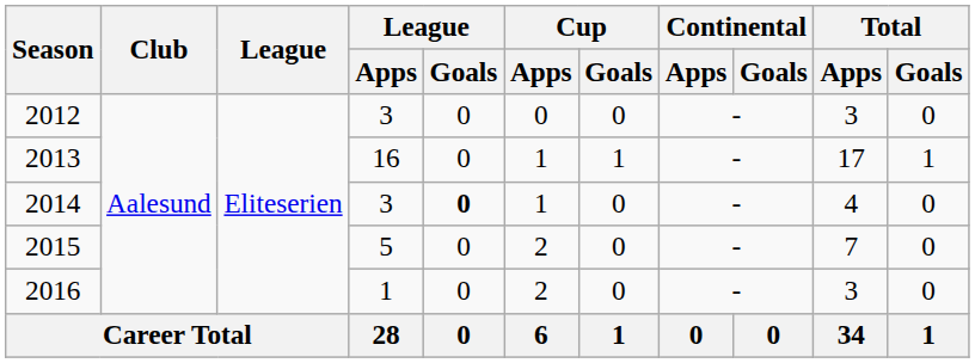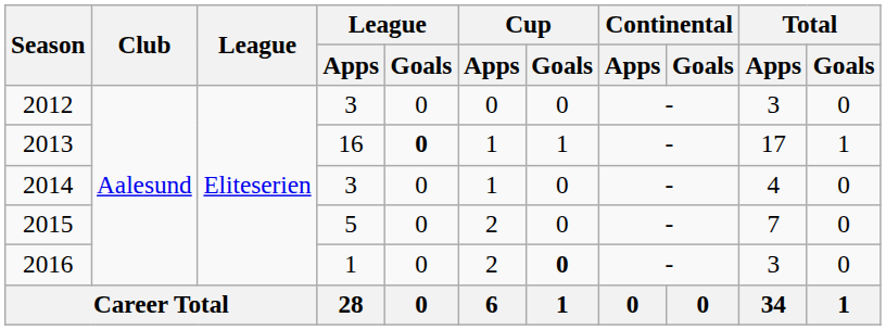2013 | League / Goals: normal -> bold
2014 | League / Goals: bold -> normal
2016 | Cup / Goals: normal -> bold
